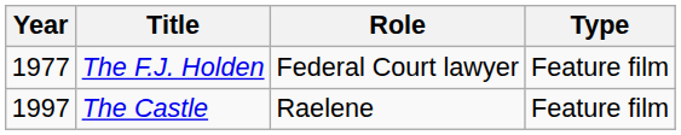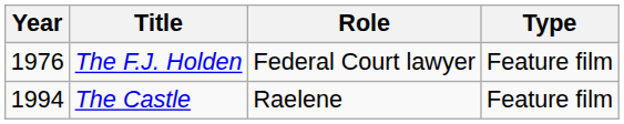The F.J. Holden | Year: 1977 -> 1976
The Castle | Year: 1997 -> 1994
